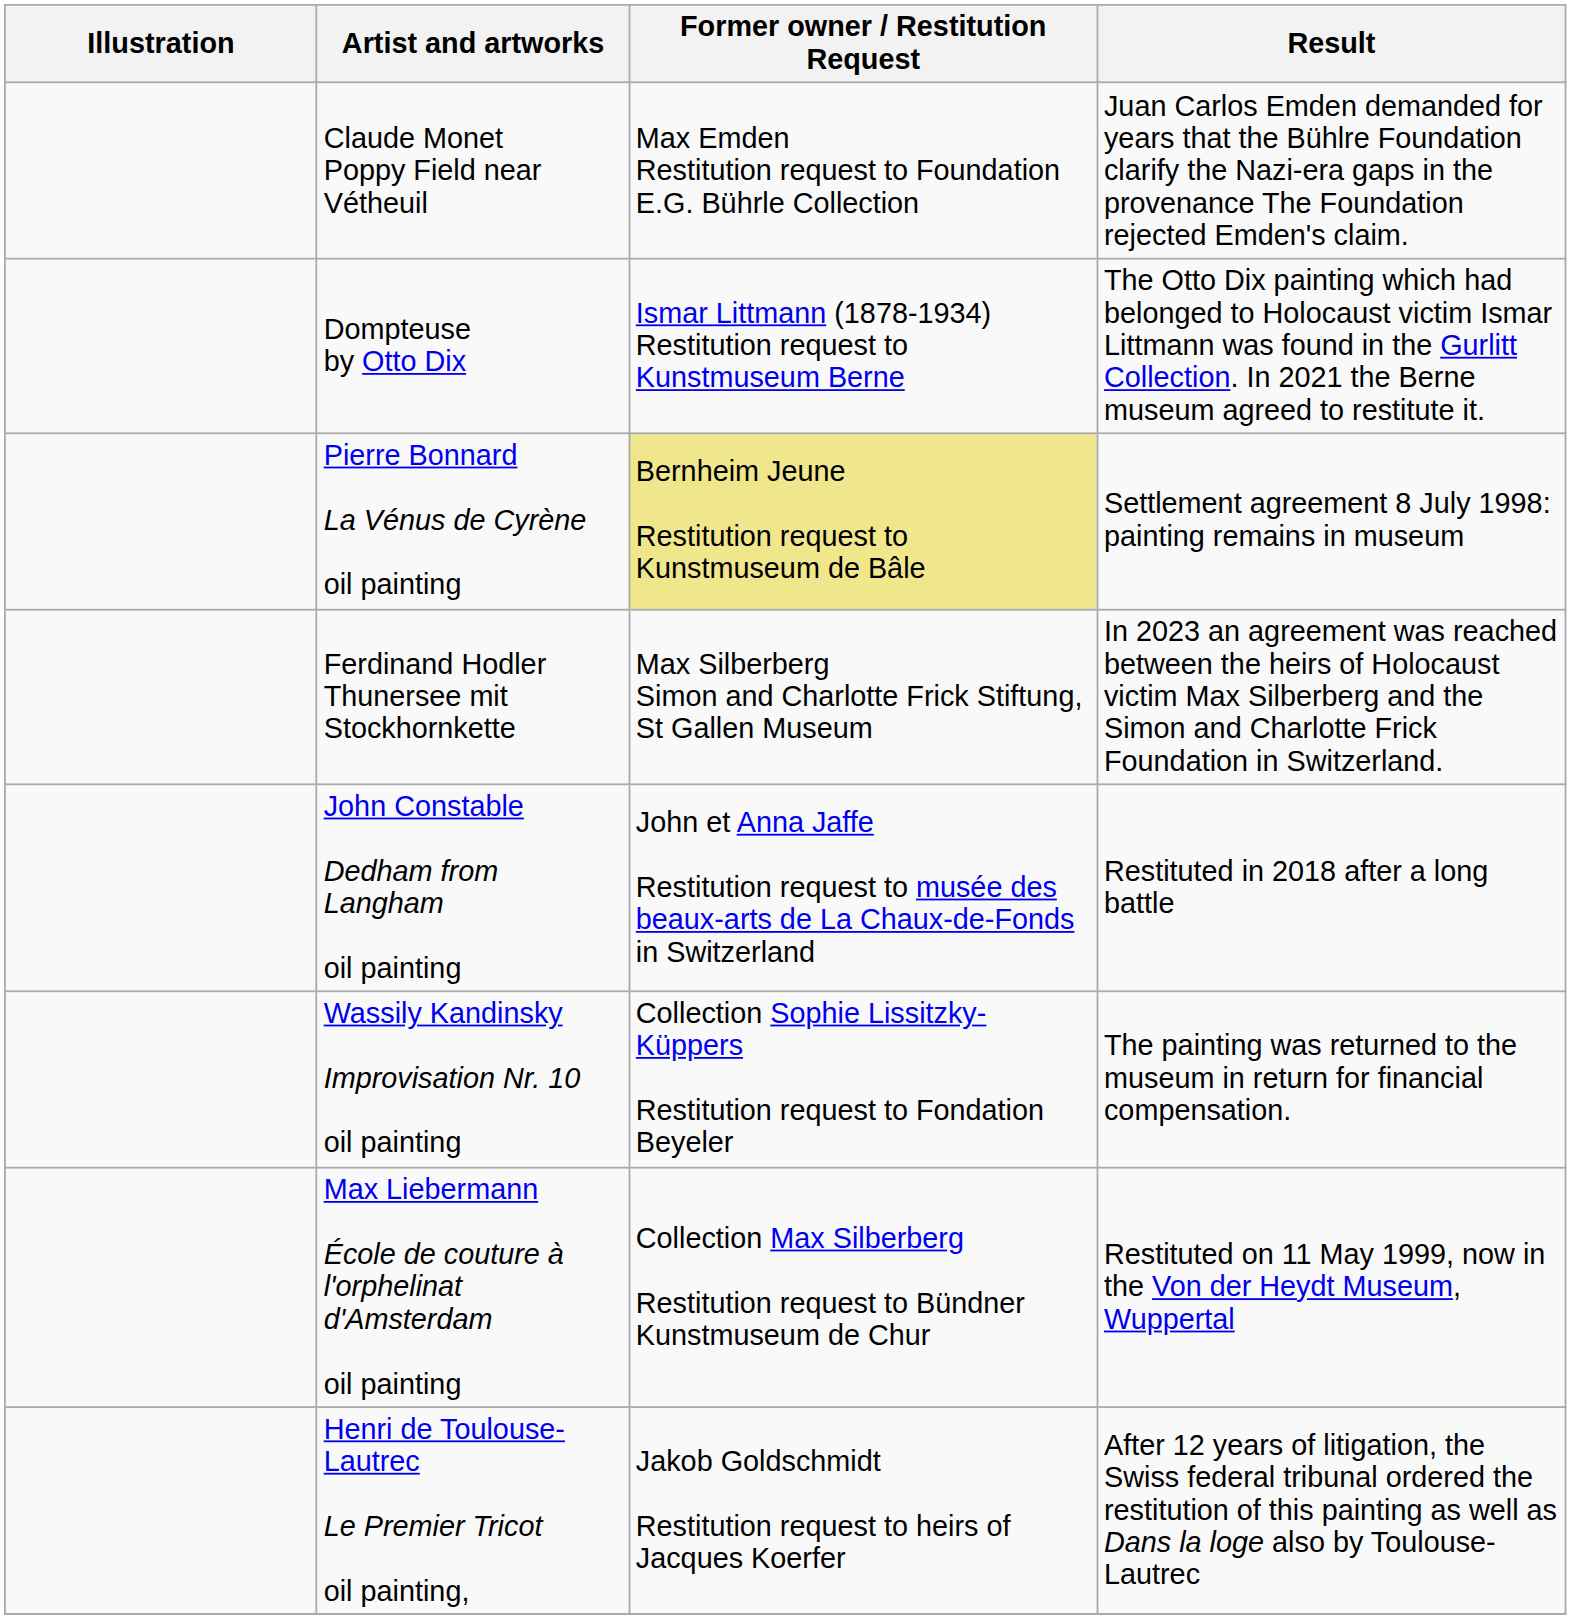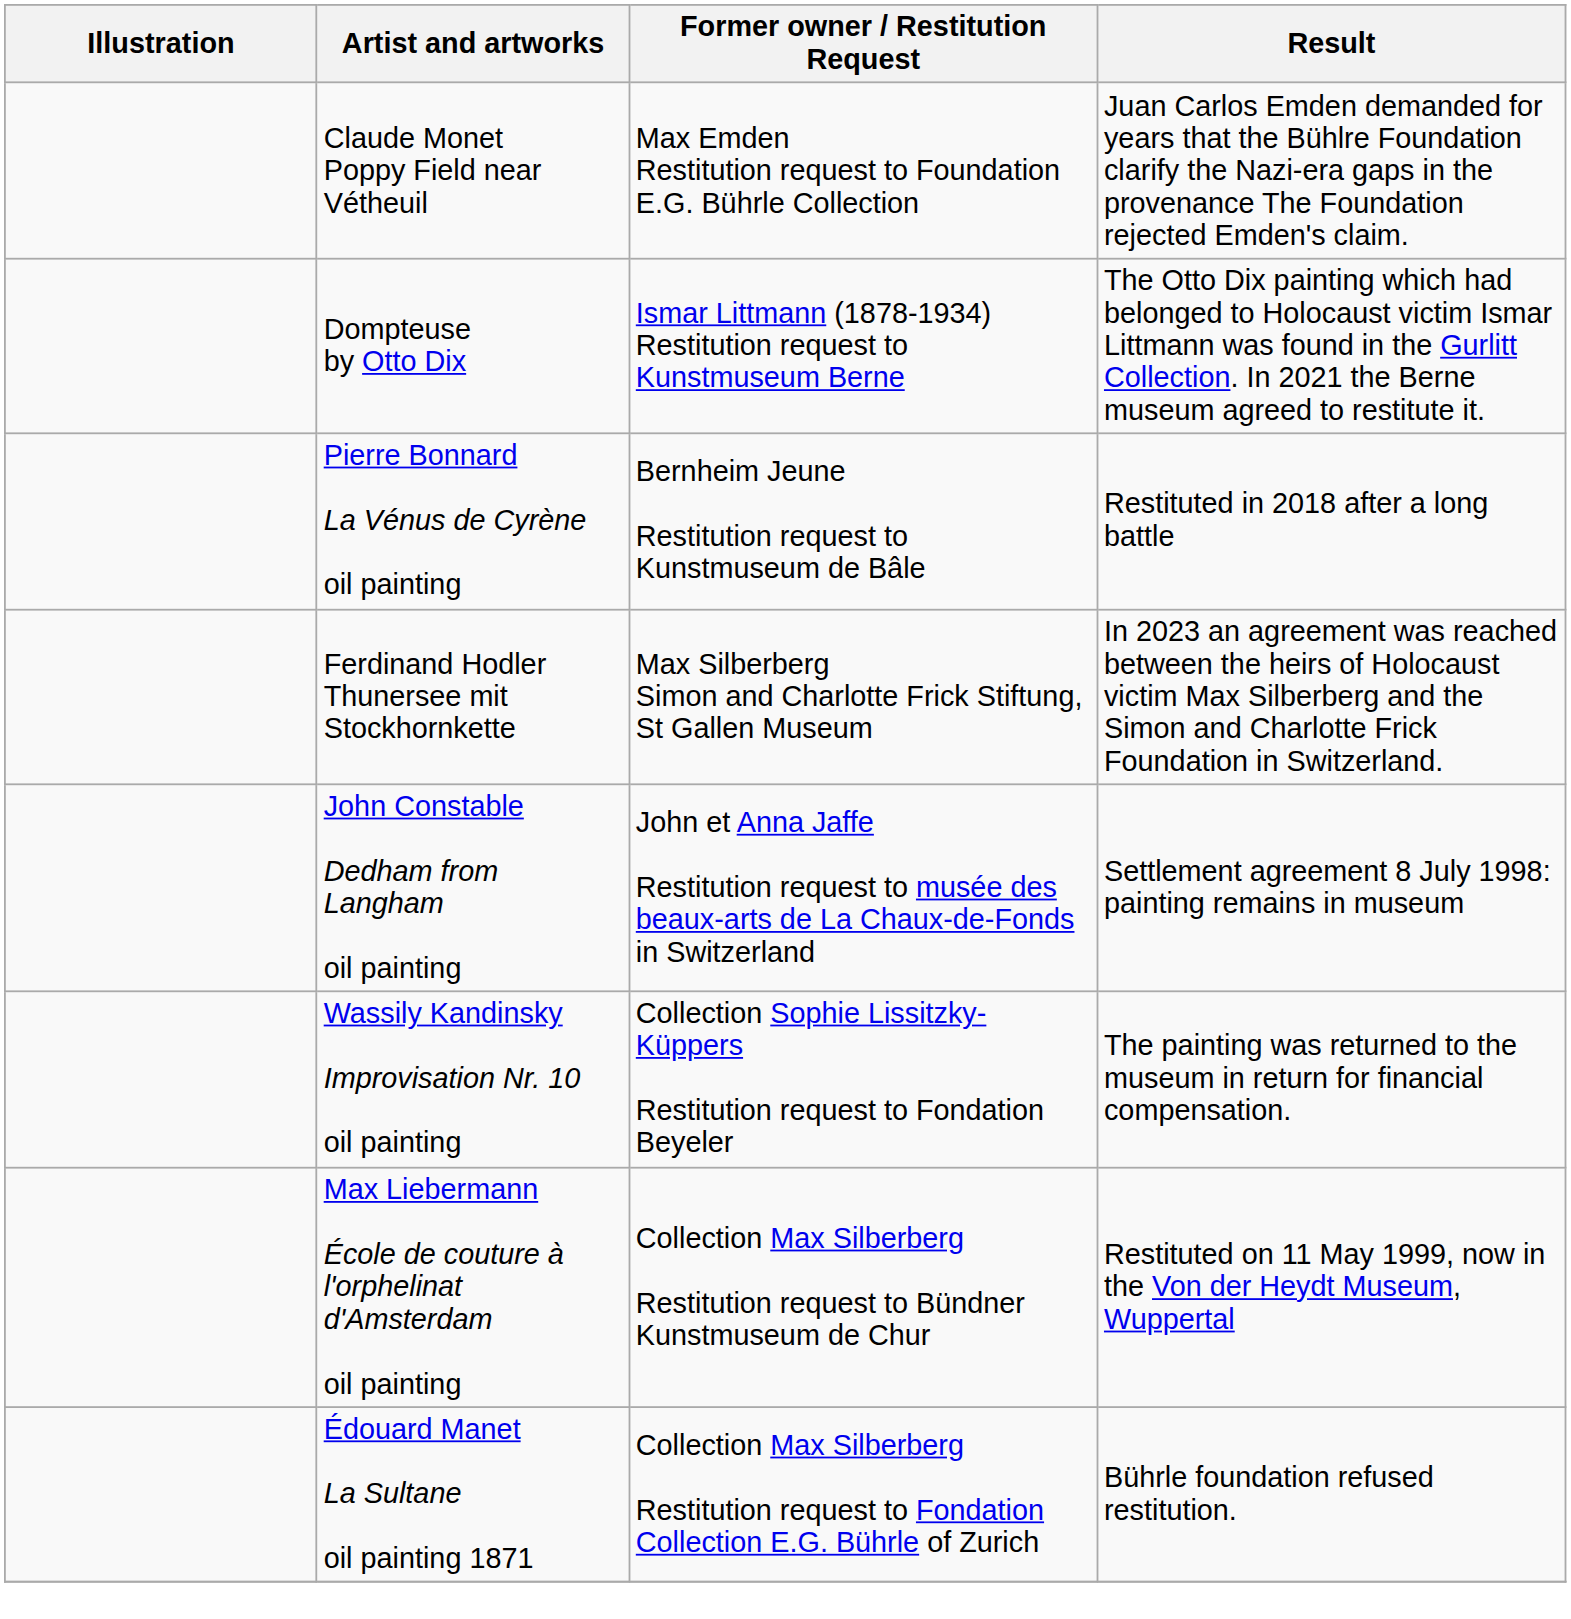Pierre Bonnard La Vénus de Cyrène oil painting | Former owner / Restitution Request: khaki background -> no background
Pierre Bonnard La Vénus de Cyrène oil painting | Result: Settlement agreement 8 July 1998: painting remains in museum -> Restituted in 2018 after a long battle
John Constable Dedham from Langham oil painting | Result: Restituted in 2018 after a long battle -> Settlement agreement 8 July 1998: painting remains in museum
+ row: Édouard Manet La Sultane oil painting 1871 | Collection Max Silberberg Restitution request to Fondation Collection E.G. Bührle of Zurich | Bührle foundation refused restitution.
- row: Henri de Toulouse-Lautrec Le Premier Tricot oil painting, | Jakob Goldschmidt Restitution request to heirs of Jacques Koerfer | After 12 years of litigation, the Swiss federal tribunal ordered the restitution of this painting as well as Dans la loge also by Toulouse-Lautrec
